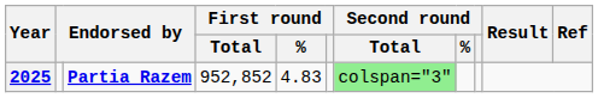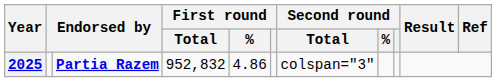2025 | First round / Total: 952,852 -> 952,832
2025 | First round / %: 4.83 -> 4.86
2025 | Second round / Total: lightgreen background -> no background
